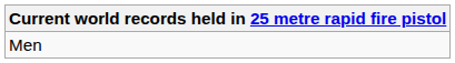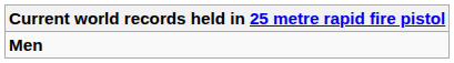Men | column 1: normal -> bold
